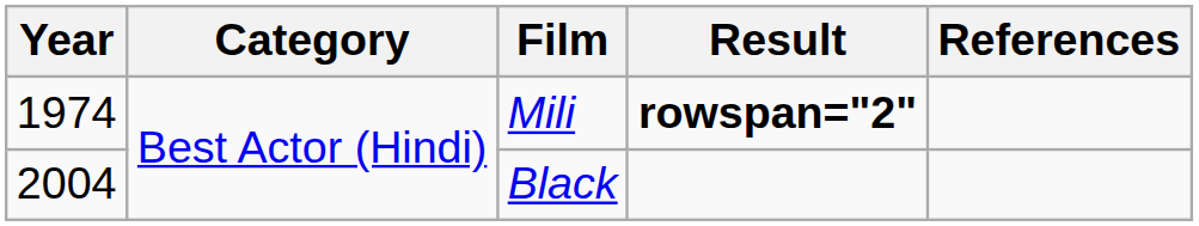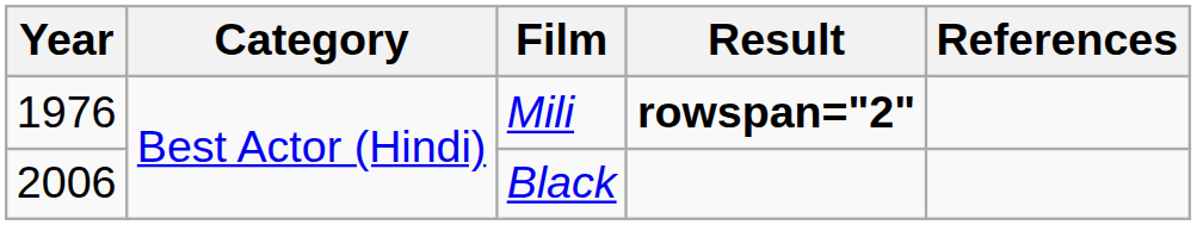Mili | Year: 1974 -> 1976
Black | Year: 2004 -> 2006
